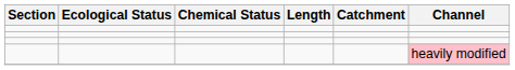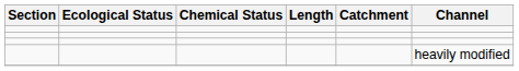row 5 | Channel: pink background -> no background
